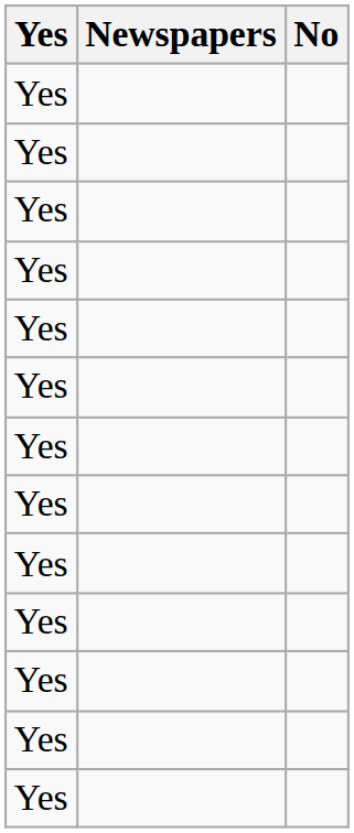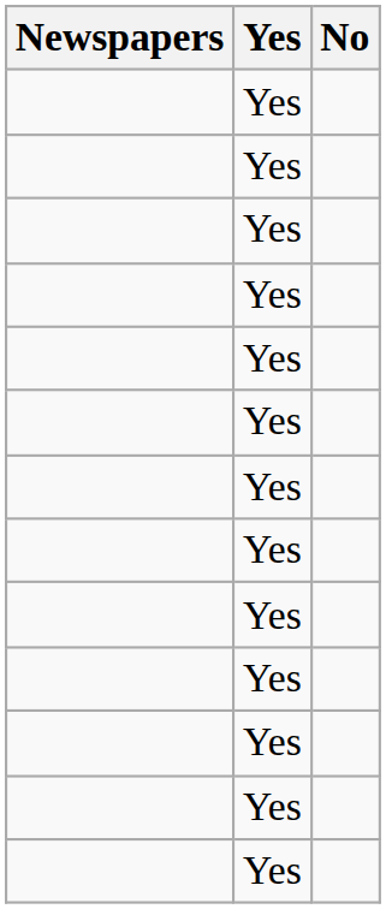columns swapped: Newspapers <-> Yes
